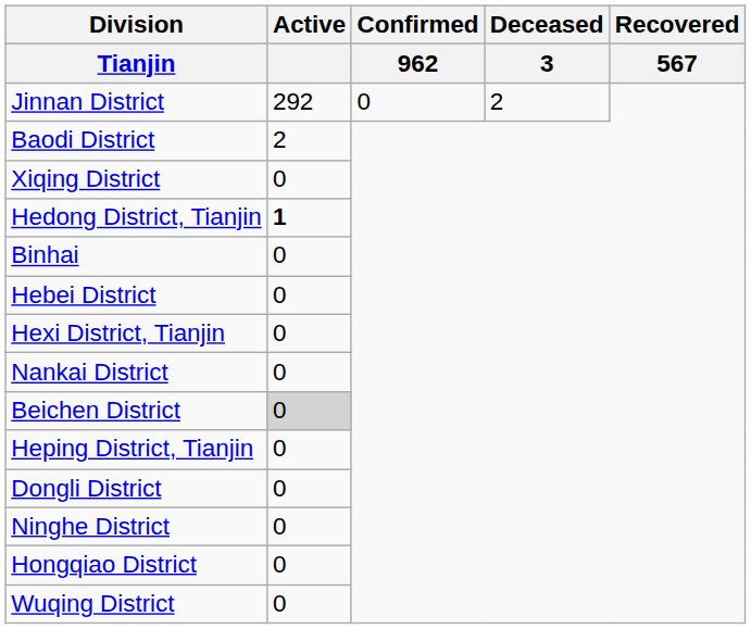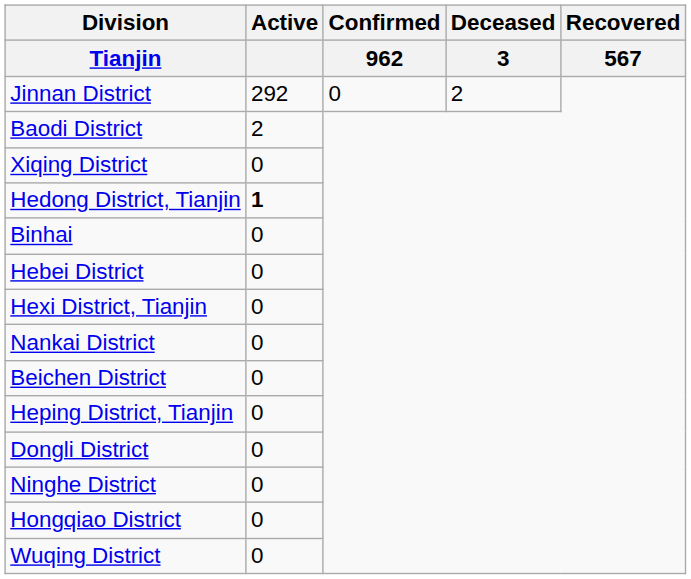Beichen District | Active: lightgrey background -> no background
